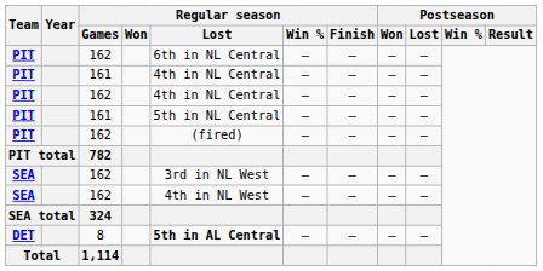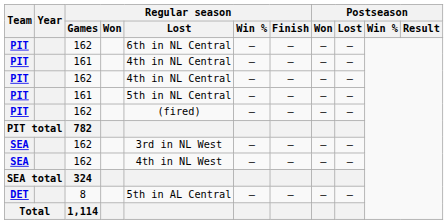DET | Regular season / Lost: bold -> normal
